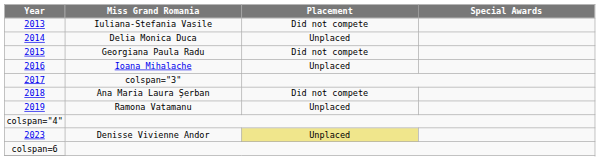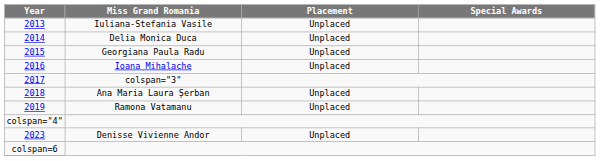Iuliana-Stefania Vasile | Placement: Did not compete -> Unplaced
Georgiana Paula Radu | Placement: Did not compete -> Unplaced
Ana Maria Laura Șerban | Placement: Did not compete -> Unplaced
Denisse Vivienne Andor | Placement: khaki background -> no background
